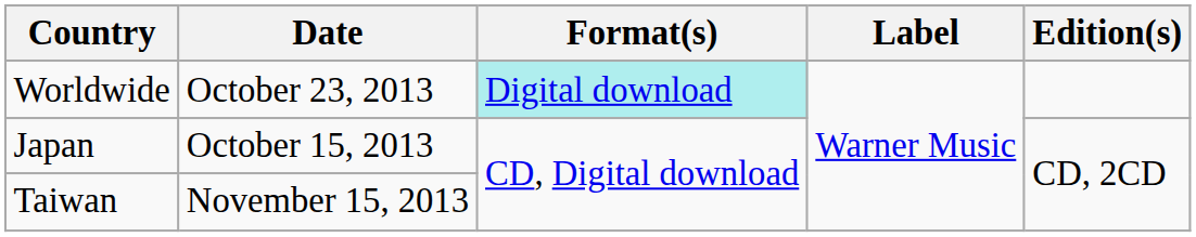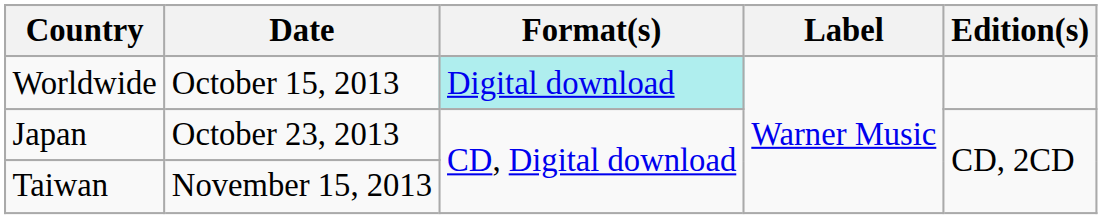Worldwide | Date: October 23, 2013 -> October 15, 2013
Japan | Date: October 15, 2013 -> October 23, 2013
